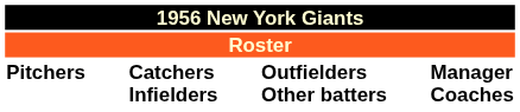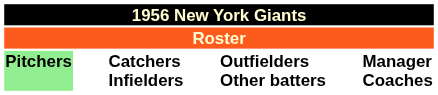Pitchers | column 1: no background -> lightgreen background
